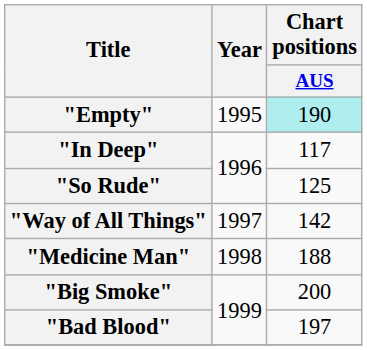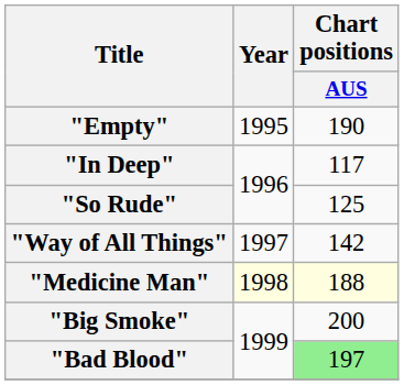"Empty" | Chart positions / AUS: paleturquoise background -> no background
"Medicine Man" | Year: no background -> lightyellow background
"Medicine Man" | Chart positions / AUS: no background -> lightyellow background
"Bad Blood" | Chart positions / AUS: no background -> lightgreen background
